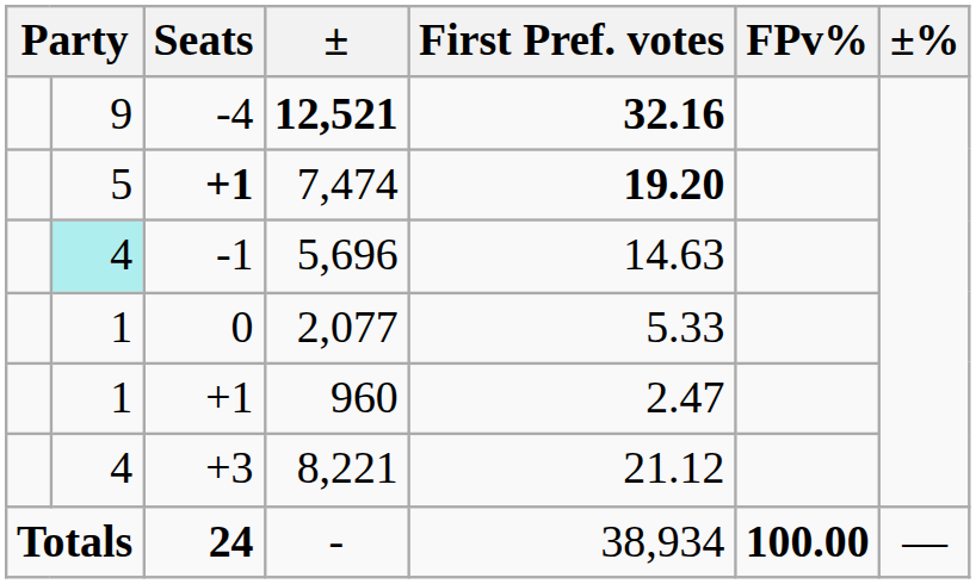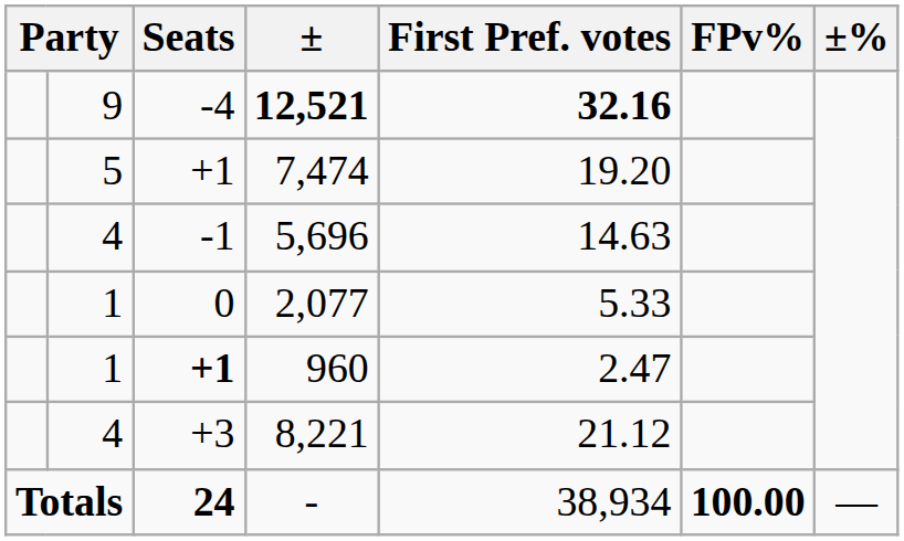7,474 | Seats: bold -> normal
7,474 | First Pref. votes: bold -> normal
5,696 | column 2: paleturquoise background -> no background
960 | Seats: normal -> bold
